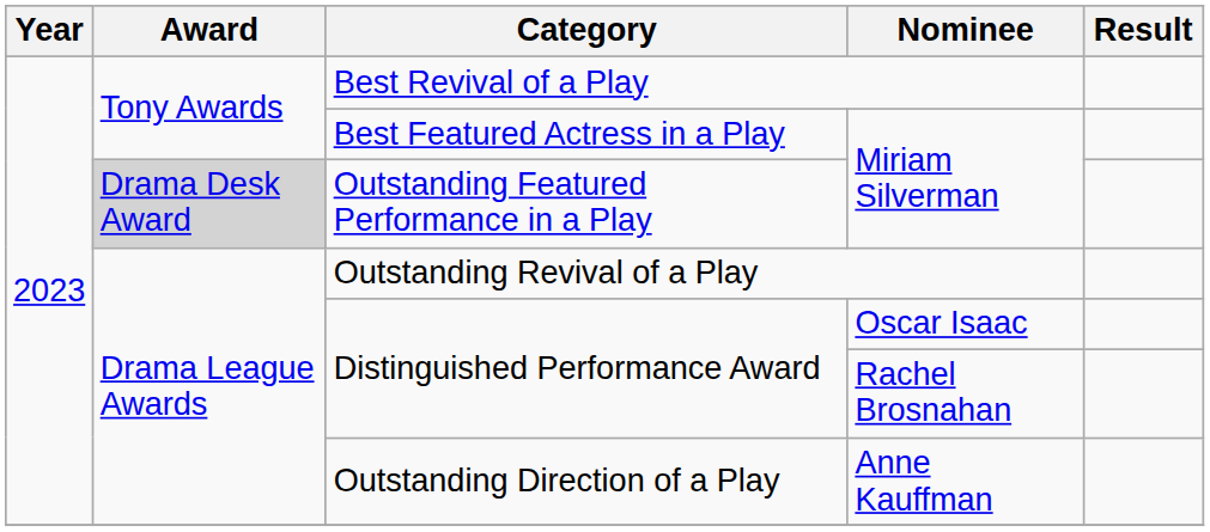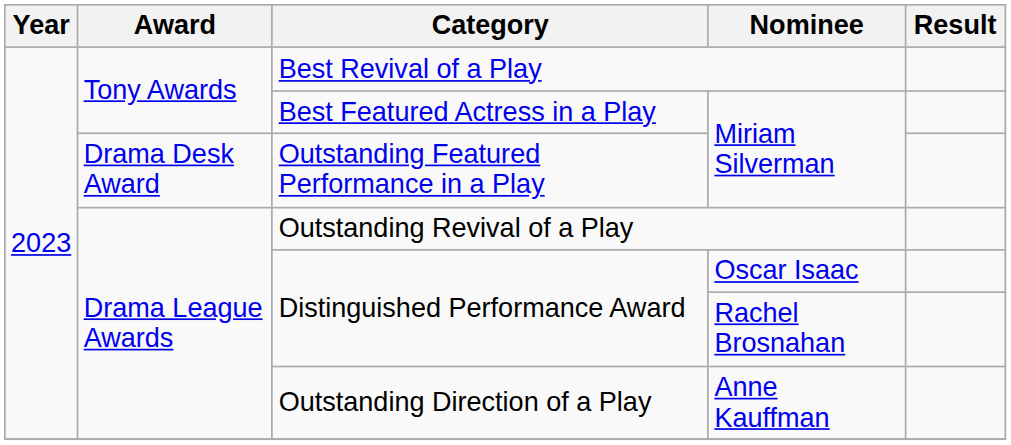Outstanding Featured Performance in a Play | Award: lightgrey background -> no background
